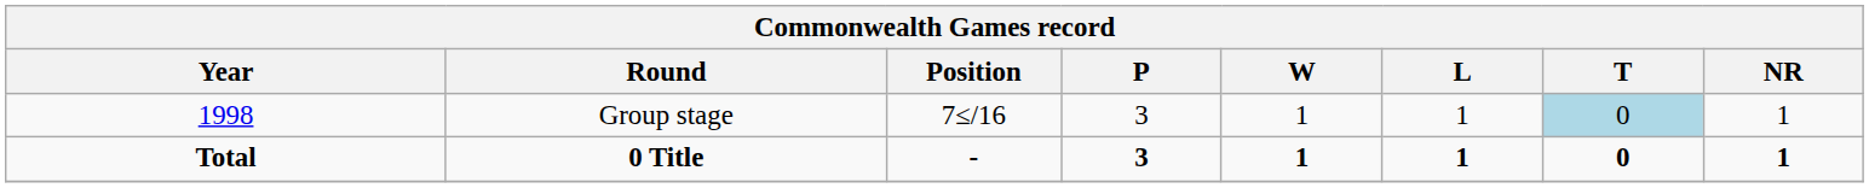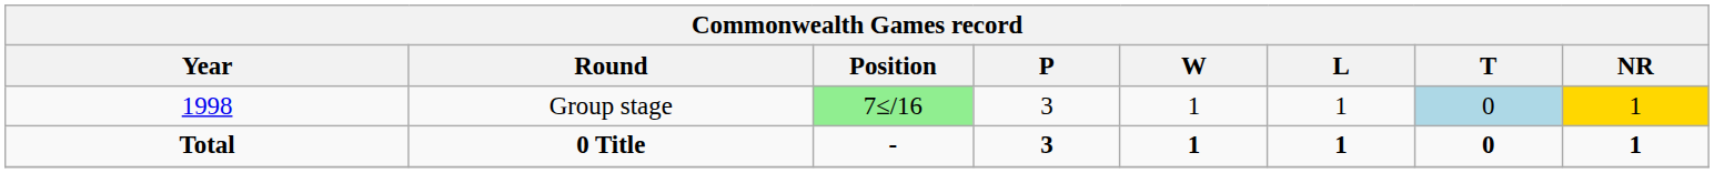1998 | Position: no background -> lightgreen background
1998 | NR: no background -> gold background
